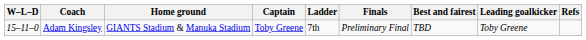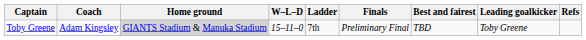columns swapped: Captain <-> W–L–D
row 2 | Home ground: no background -> lightgrey background
